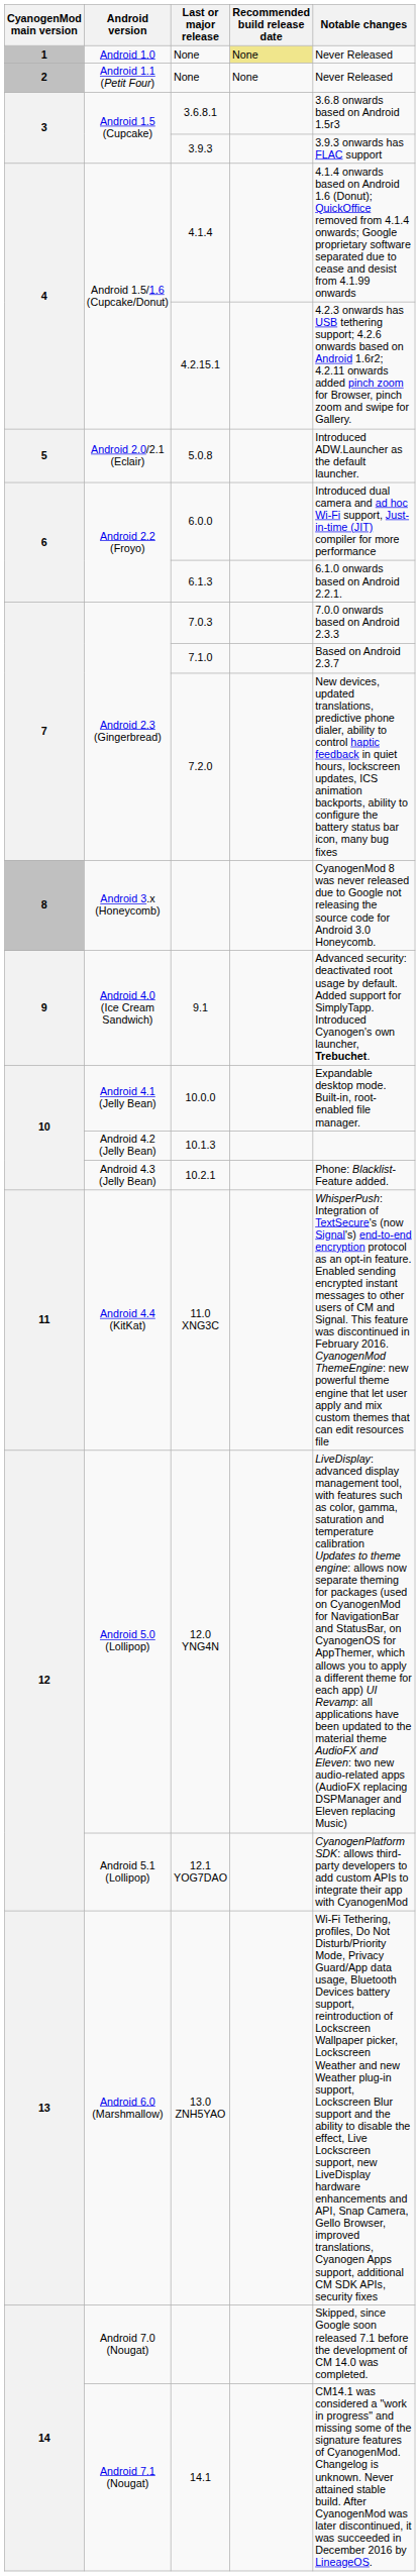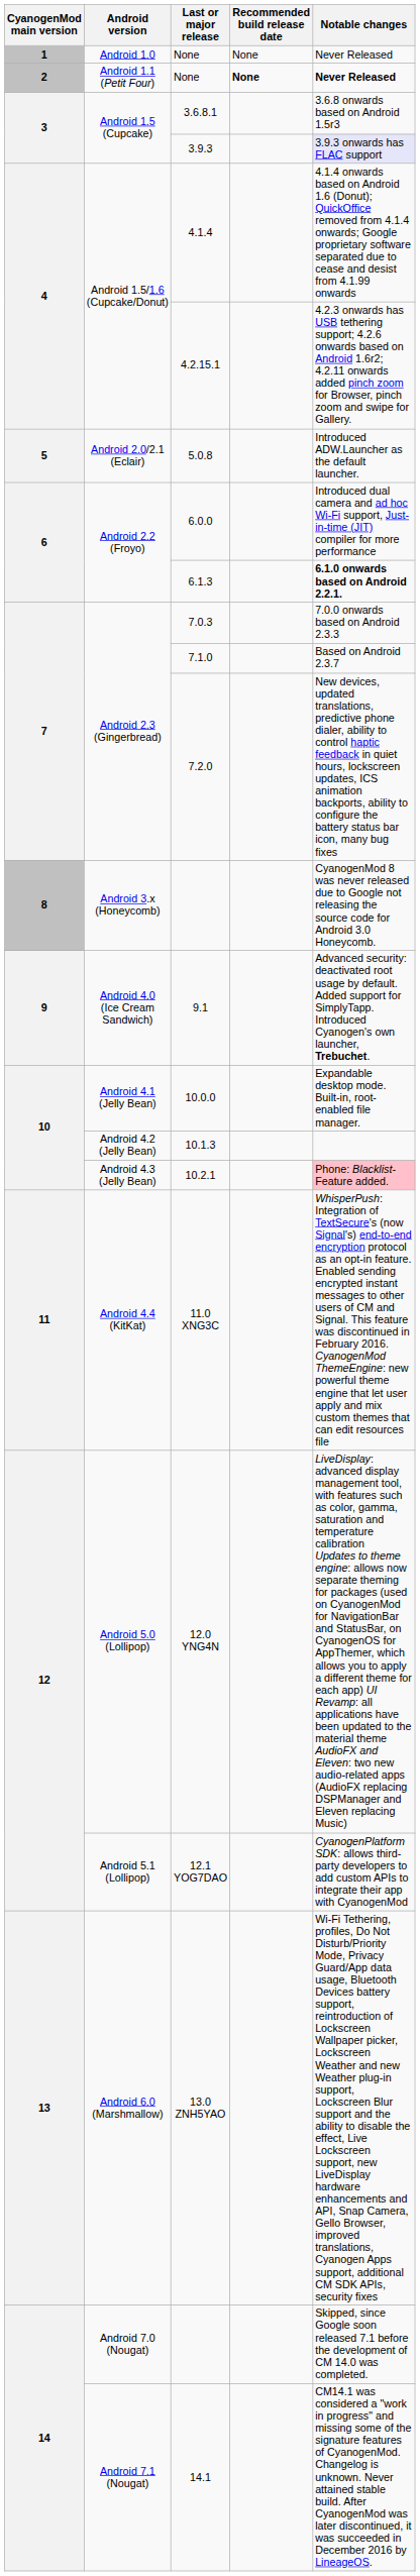Android 1.0 / None | Recommended build release date: khaki background -> no background
Android 1.1 (Petit Four) / None | Recommended build release date: normal -> bold
Android 1.1 (Petit Four) / None | Notable changes: normal -> bold
3.9.3 | Notable changes: no background -> lavender background
6.1.3 | Notable changes: normal -> bold
10.2.1 | Notable changes: no background -> pink background
